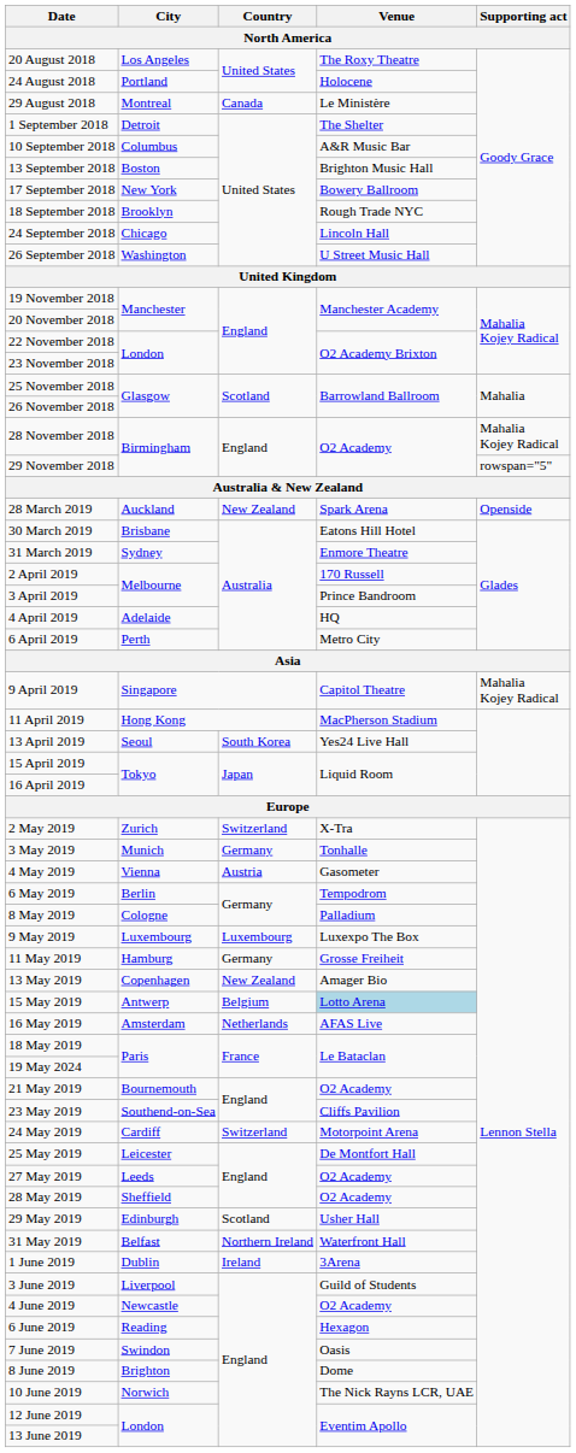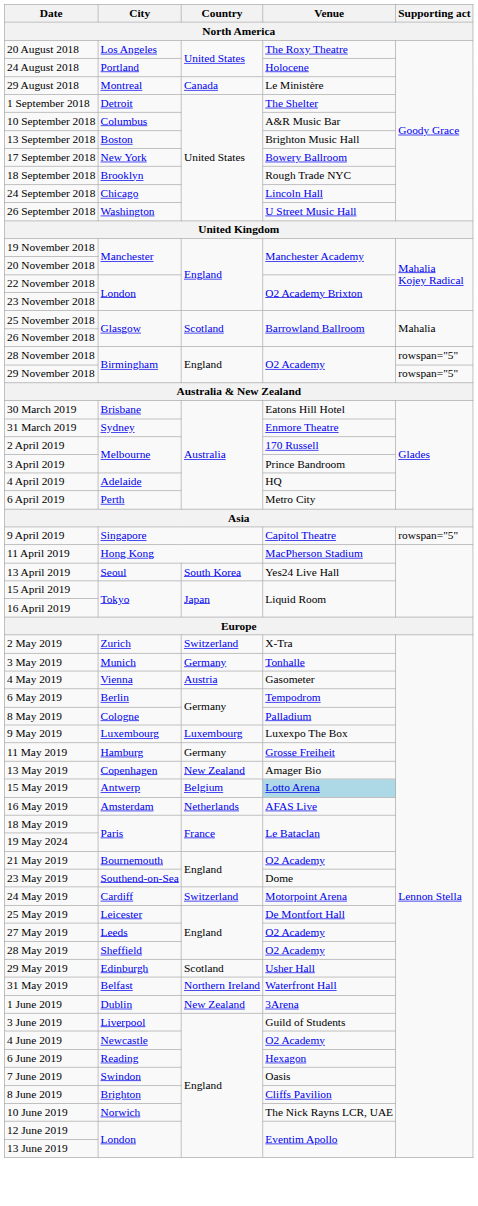28 November 2018 | Supporting act: Mahalia Kojey Radical -> rowspan="5"
- row: 28 March 2019 | Auckland | New Zealand | Spark Arena | Openside
9 April 2019 | Supporting act: Mahalia Kojey Radical -> rowspan="5"
23 May 2019 | Venue: Cliffs Pavilion -> Dome
1 June 2019 | Country: Ireland -> New Zealand
8 June 2019 | Venue: Dome -> Cliffs Pavilion
